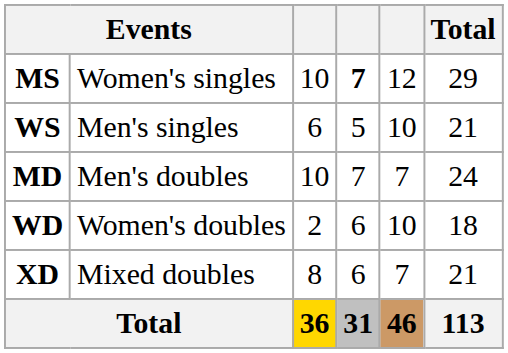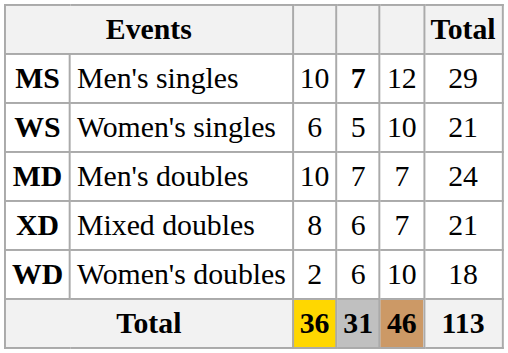MS | column 2: Women's singles -> Men's singles
WS | column 2: Men's singles -> Women's singles
rows swapped: WD <-> XD
